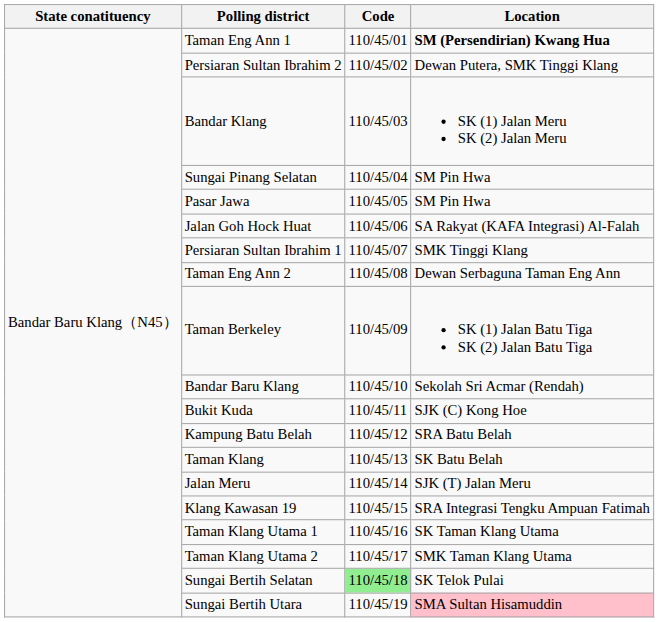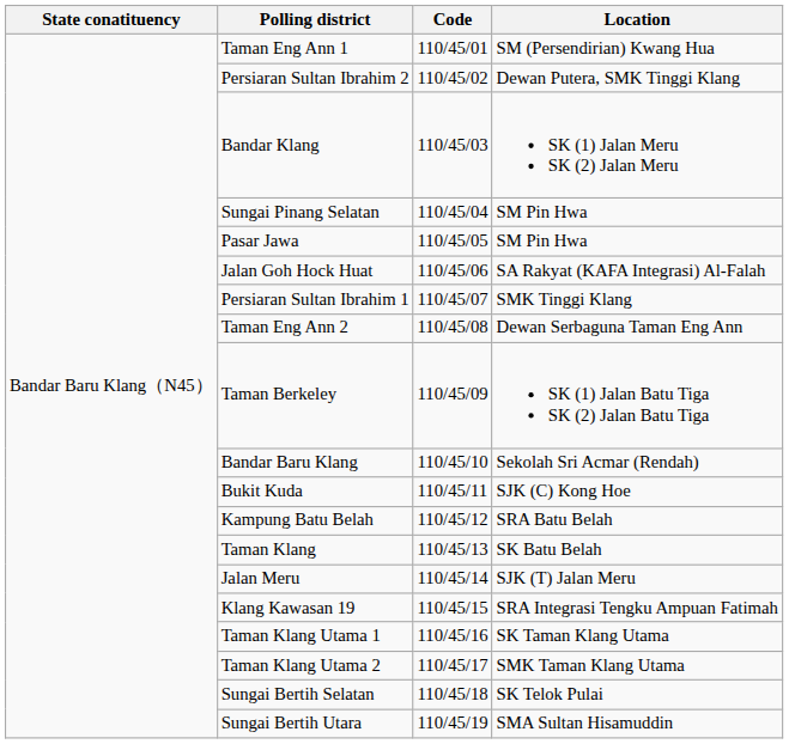Taman Eng Ann 1 | Location: bold -> normal
Sungai Bertih Selatan | Code: lightgreen background -> no background
Sungai Bertih Utara | Location: pink background -> no background
